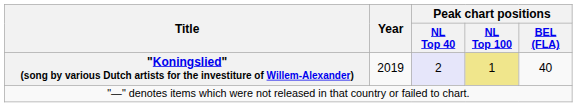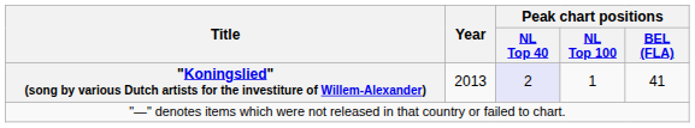row 3 | Year: 2019 -> 2013
row 3 | Peak chart positions / NL Top 100: khaki background -> no background
row 3 | Peak chart positions / BEL (FLA): 40 -> 41
